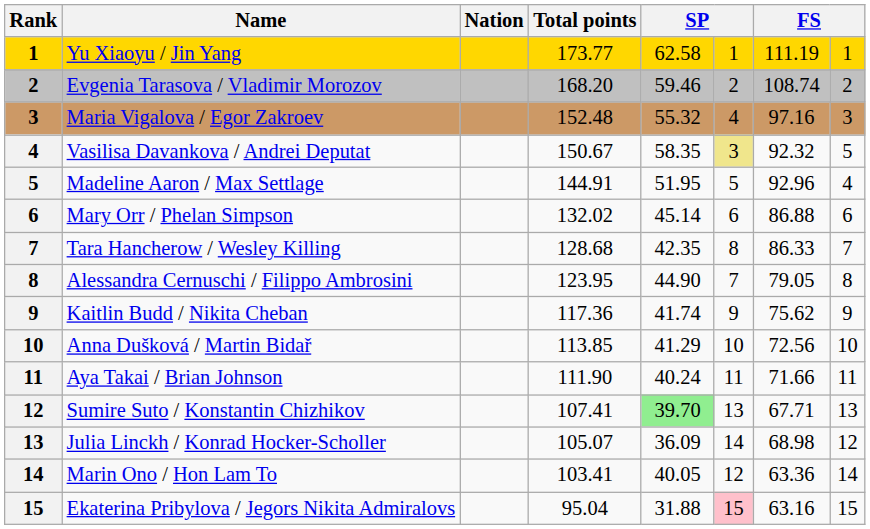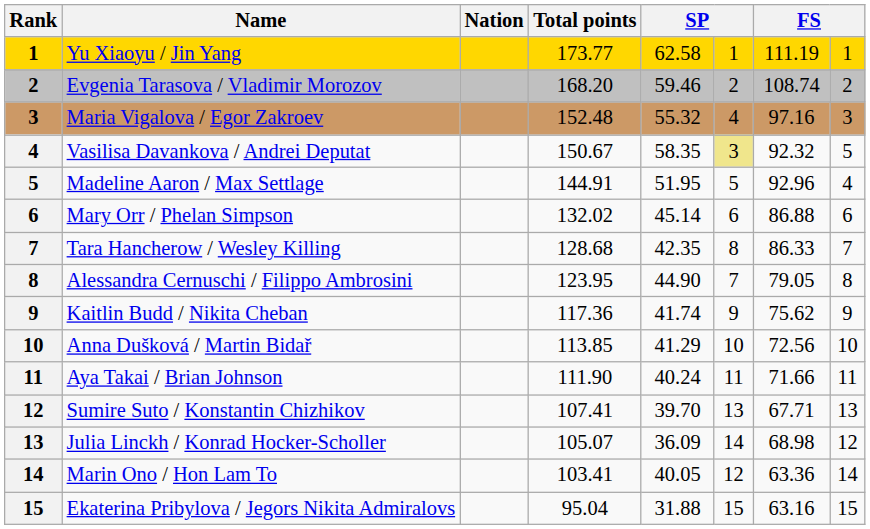Sumire Suto / Konstantin Chizhikov | column 5: lightgreen background -> no background
Ekaterina Pribylova / Jegors Nikita Admiralovs | column 6: pink background -> no background
